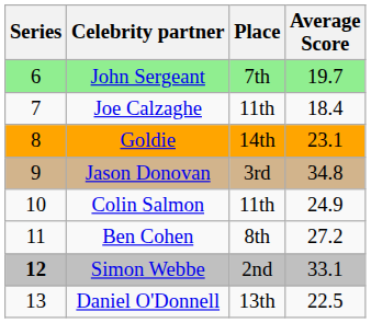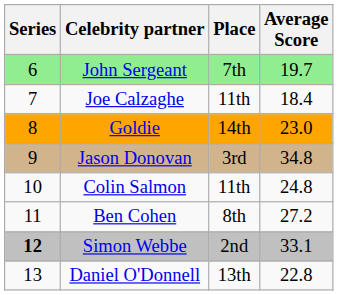Goldie | Average Score: 23.1 -> 23.0
Colin Salmon | Average Score: 24.9 -> 24.8
Daniel O'Donnell | Average Score: 22.5 -> 22.8
